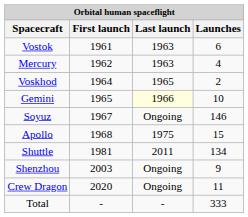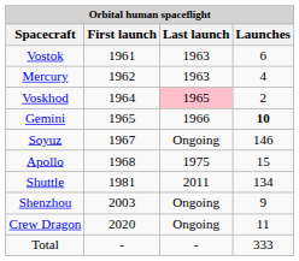Voskhod | Last launch: no background -> pink background
Gemini | Last launch: lightyellow background -> no background
Gemini | Launches: normal -> bold
